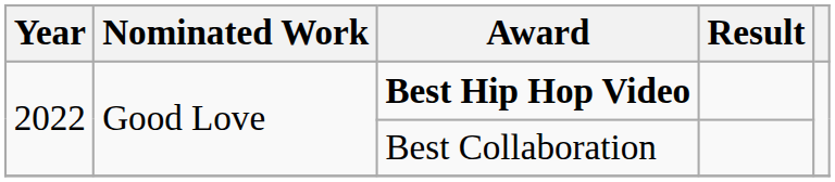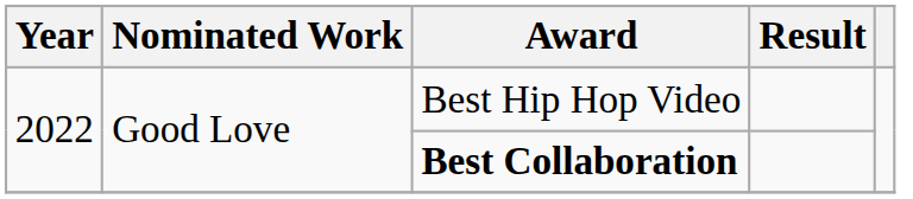Best Hip Hop Video | Award: bold -> normal
Best Collaboration | Award: normal -> bold
